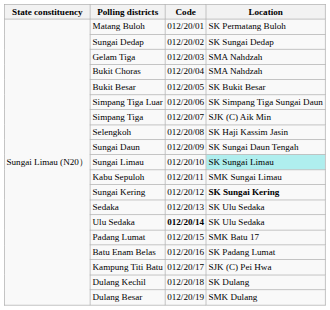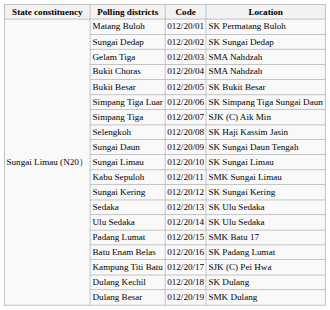Sungai Limau | Location: paleturquoise background -> no background
Sungai Kering | Location: bold -> normal
Ulu Sedaka | Code: bold -> normal
